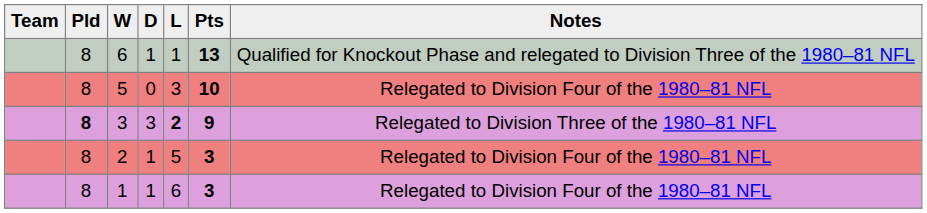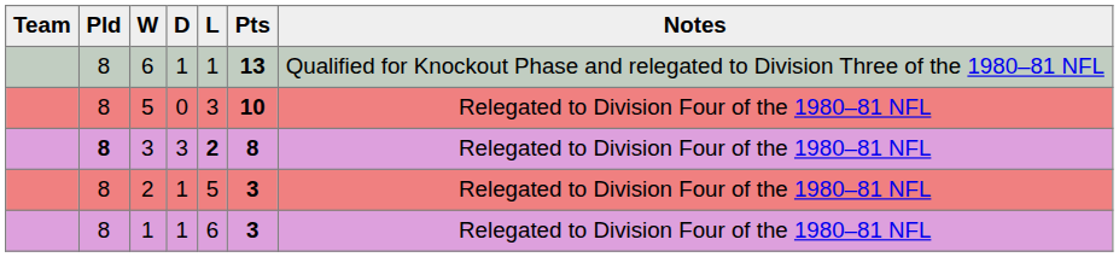row 4 | Pts: 9 -> 8
row 4 | Notes: Relegated to Division Three of the 1980–81 NFL -> Relegated to Division Four of the 1980–81 NFL
